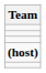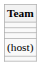row 5 | column 1: bold -> normal
